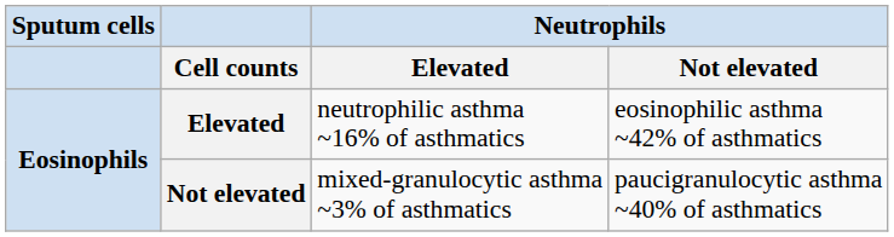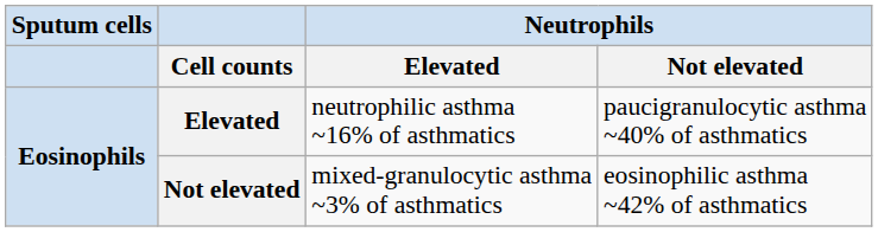row 3 | Neutrophils / Not elevated: eosinophilic asthma ~42% of asthmatics -> paucigranulocytic asthma ~40% of asthmatics
row 4 | Neutrophils / Not elevated: paucigranulocytic asthma ~40% of asthmatics -> eosinophilic asthma ~42% of asthmatics
